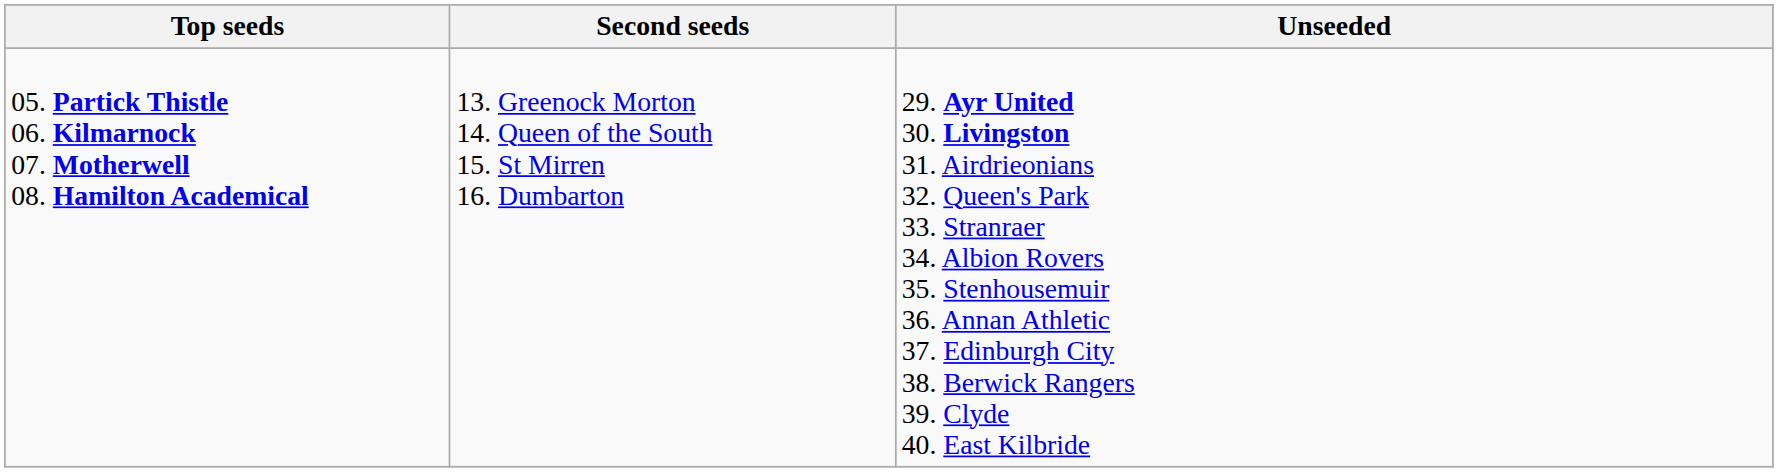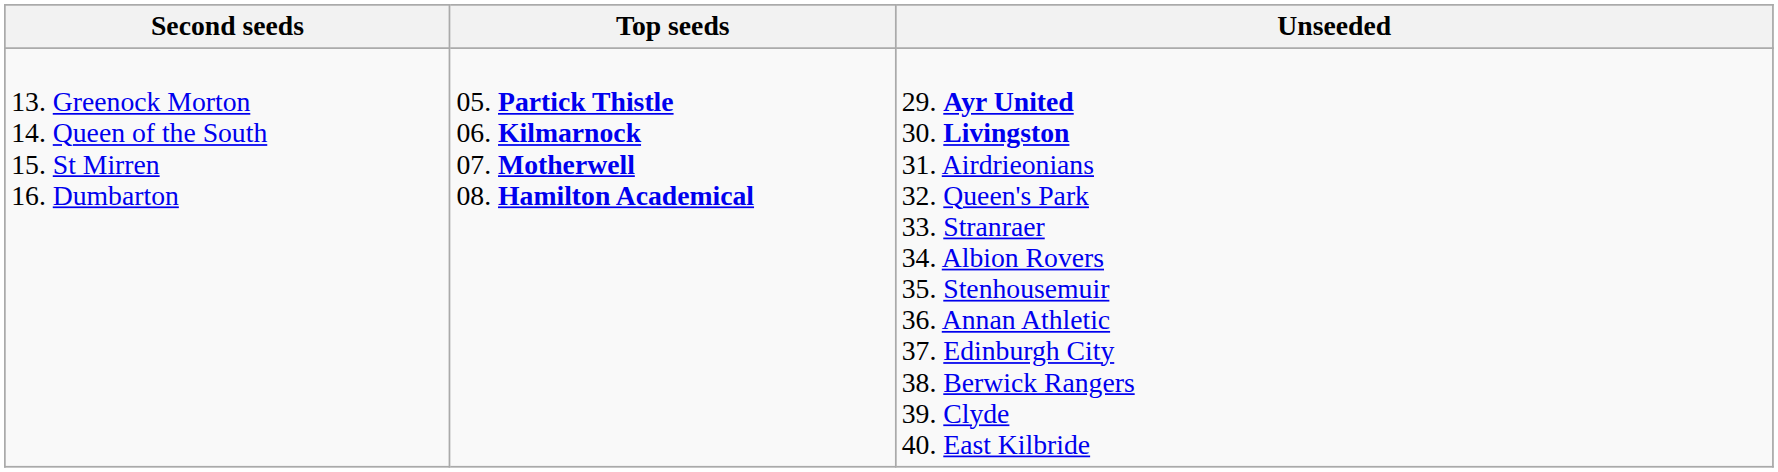columns swapped: Top seeds <-> Second seeds
